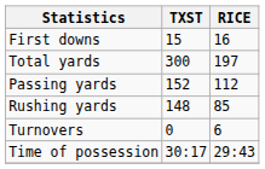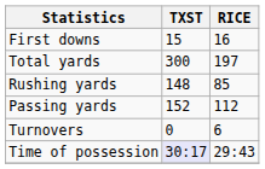rows swapped: Rushing yards <-> Passing yards
Time of possession | TXST: no background -> lavender background
